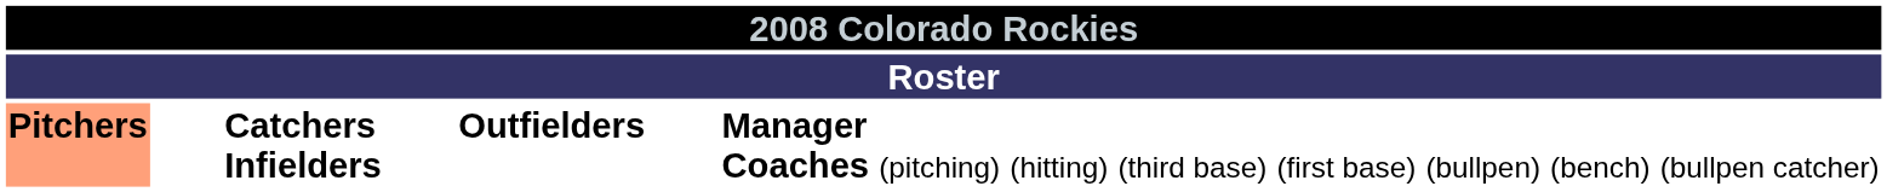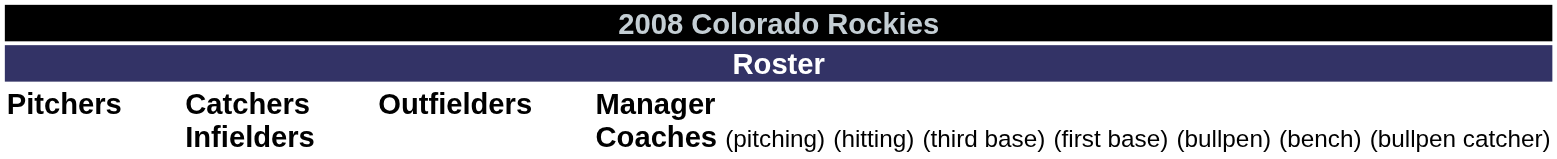Pitchers | column 1: lightsalmon background -> no background
